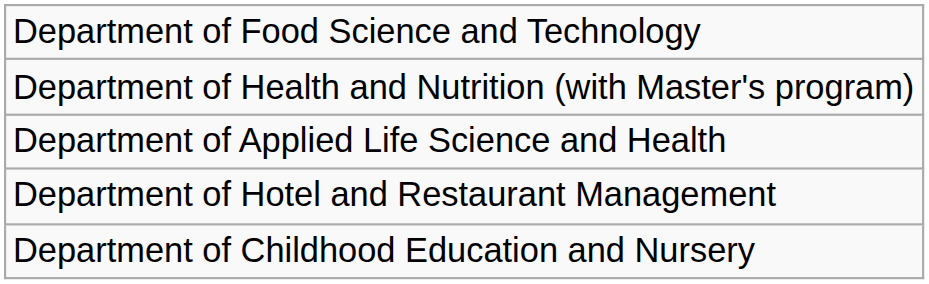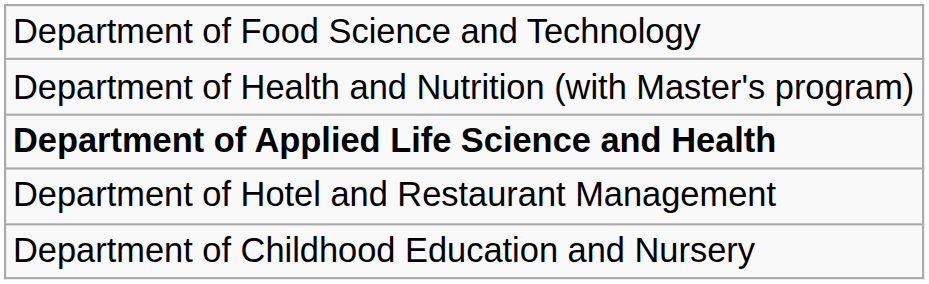row 3 | column 1: normal -> bold
